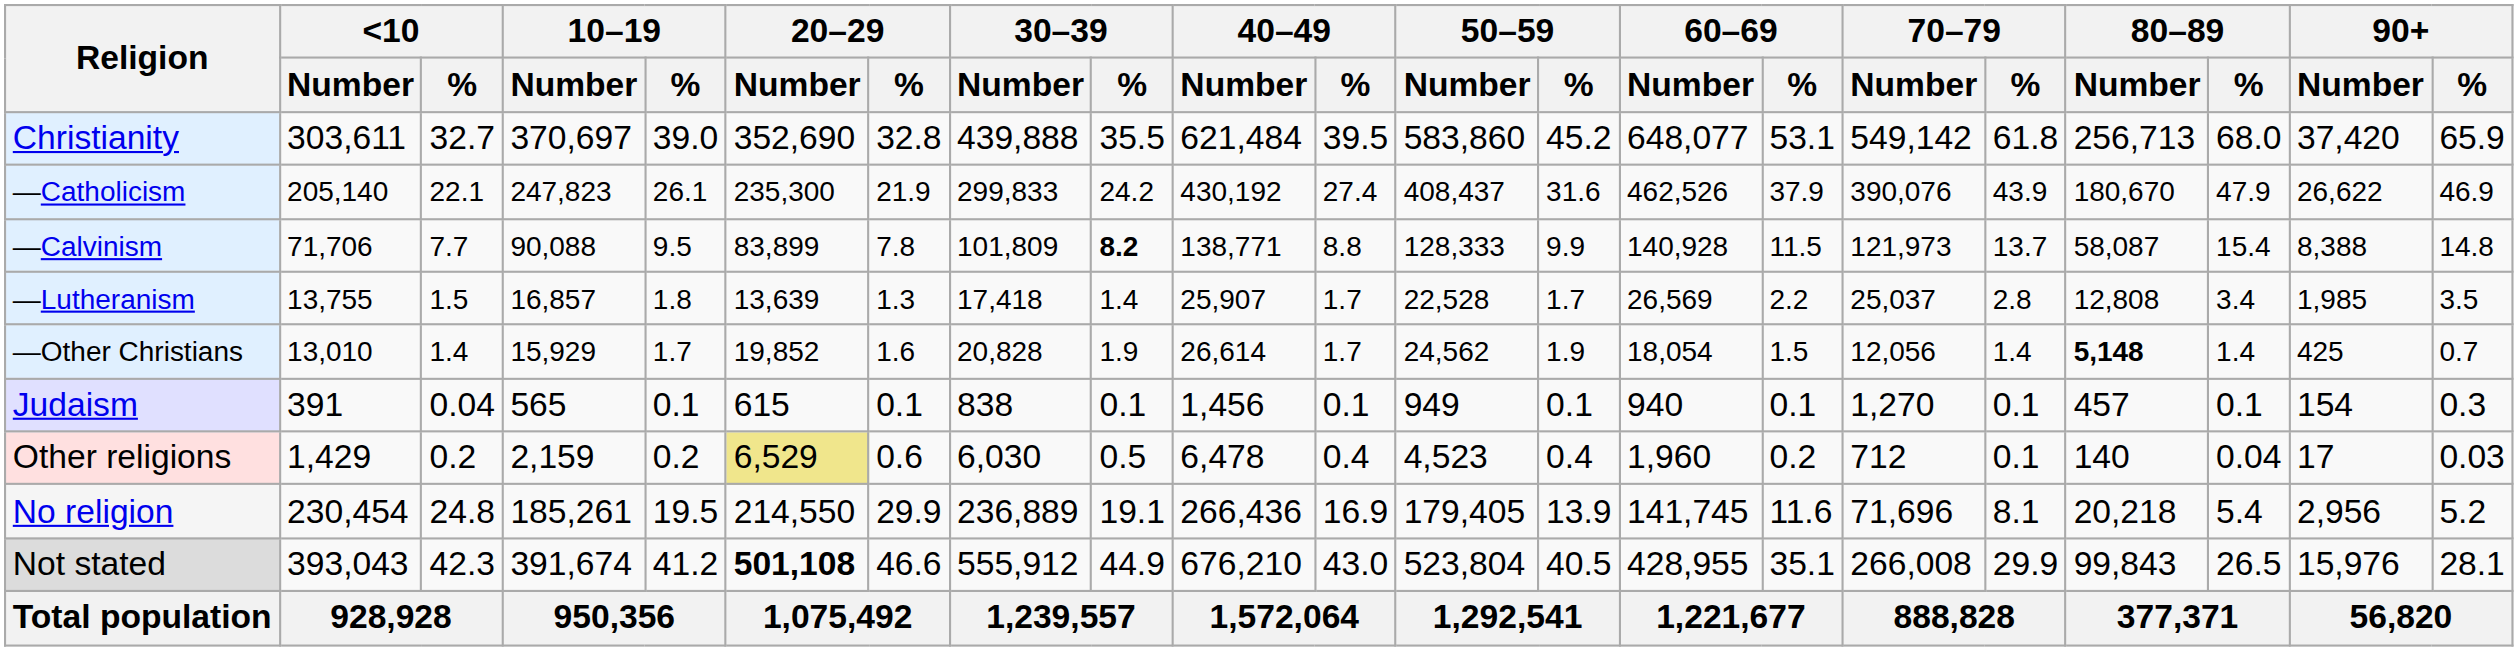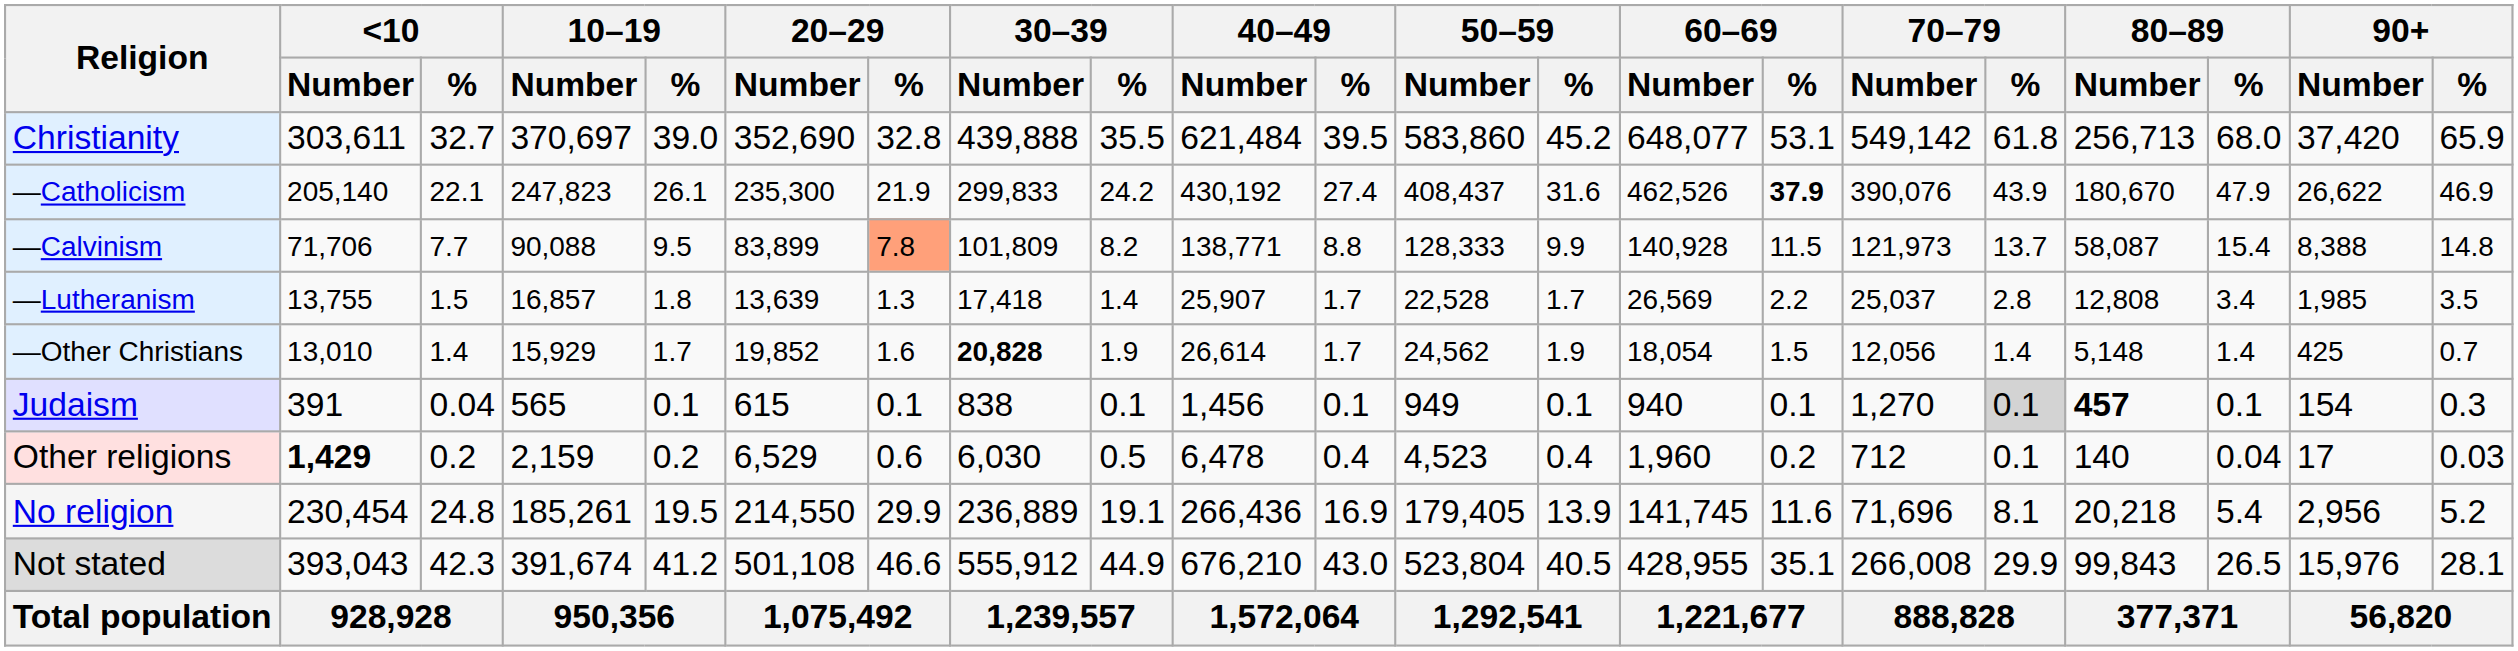—Catholicism | 60–69 / %: normal -> bold
—Calvinism | 20–29 / %: no background -> lightsalmon background
—Calvinism | 30–39 / %: bold -> normal
—Other Christians | 30–39 / Number: normal -> bold
—Other Christians | 80–89 / Number: bold -> normal
Judaism | 70–79 / %: no background -> lightgrey background
Judaism | 80–89 / Number: normal -> bold
Other religions | <10 / Number: normal -> bold
Other religions | 20–29 / Number: khaki background -> no background
Not stated | 20–29 / Number: bold -> normal
